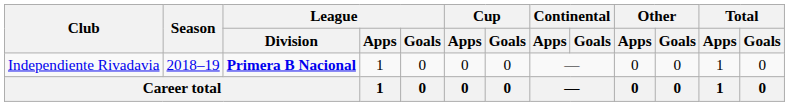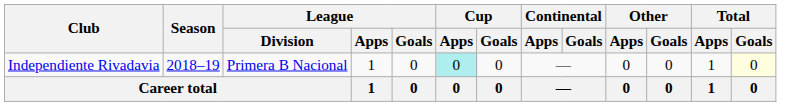Independiente Rivadavia | League / Division: bold -> normal
Independiente Rivadavia | Cup / Apps: no background -> paleturquoise background
Independiente Rivadavia | Total / Goals: no background -> lightyellow background
